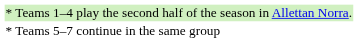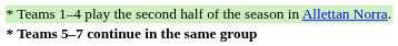row 2 | column 1: normal -> bold
